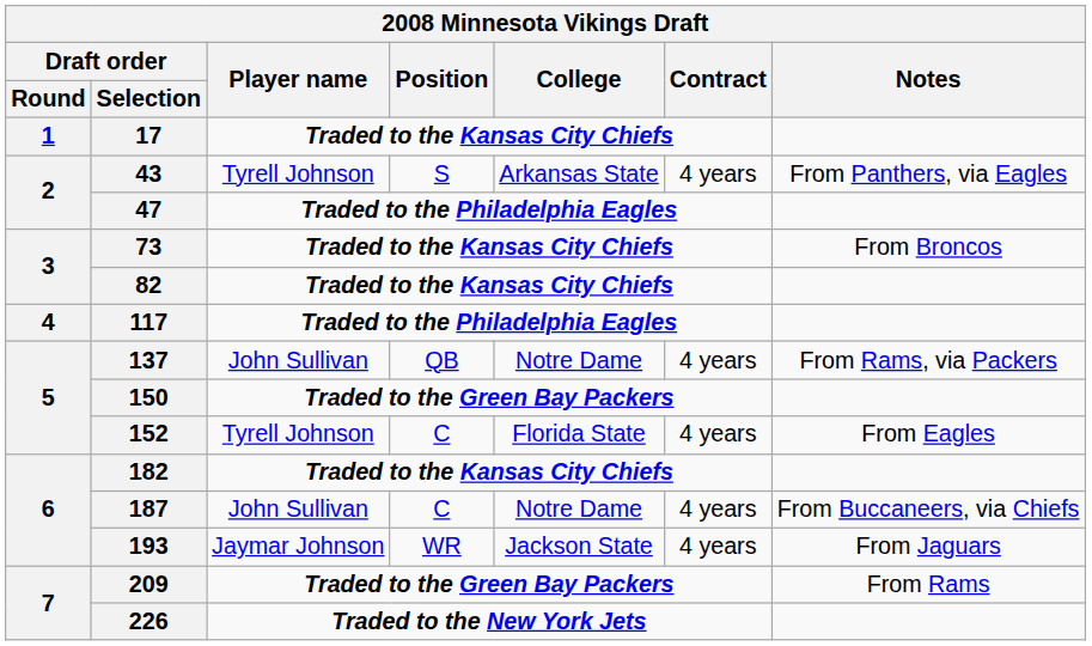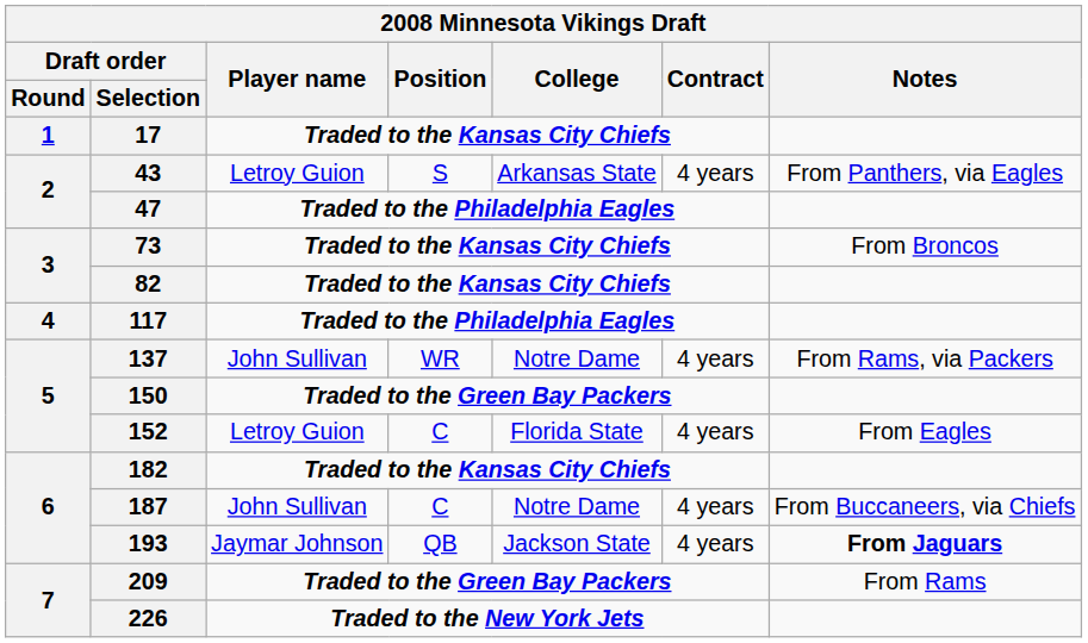43 | Player name: Tyrell Johnson -> Letroy Guion
137 | Position: QB -> WR
152 | Player name: Tyrell Johnson -> Letroy Guion
193 | Position: WR -> QB
193 | Notes: normal -> bold
